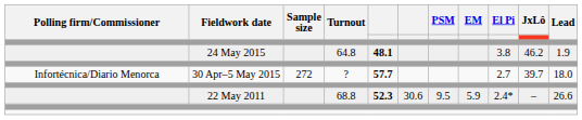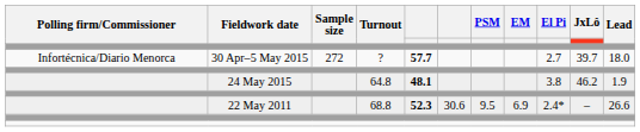rows swapped: 24 May 2015 <-> 30 Apr–5 May 2015
22 May 2011 | EM: 5.9 -> 6.9
